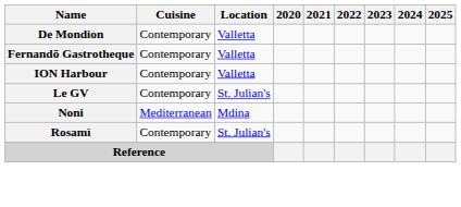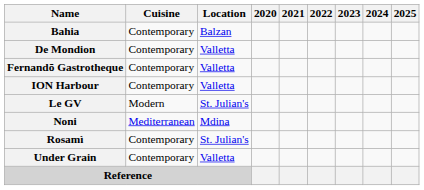+ row: Bahia | Contemporary | Balzan
Le GV | Cuisine: Contemporary -> Modern
+ row: Under Grain | Contemporary | Valletta
